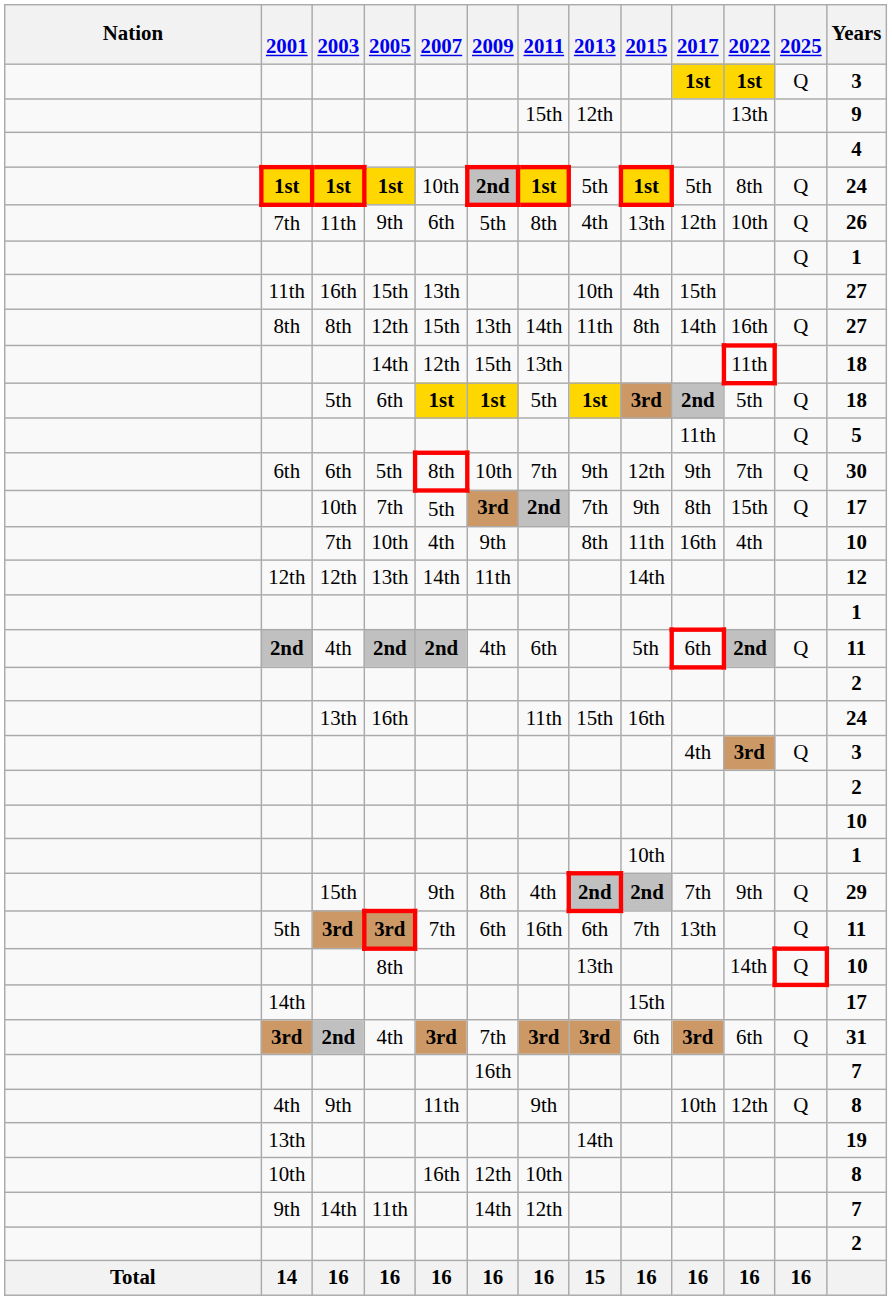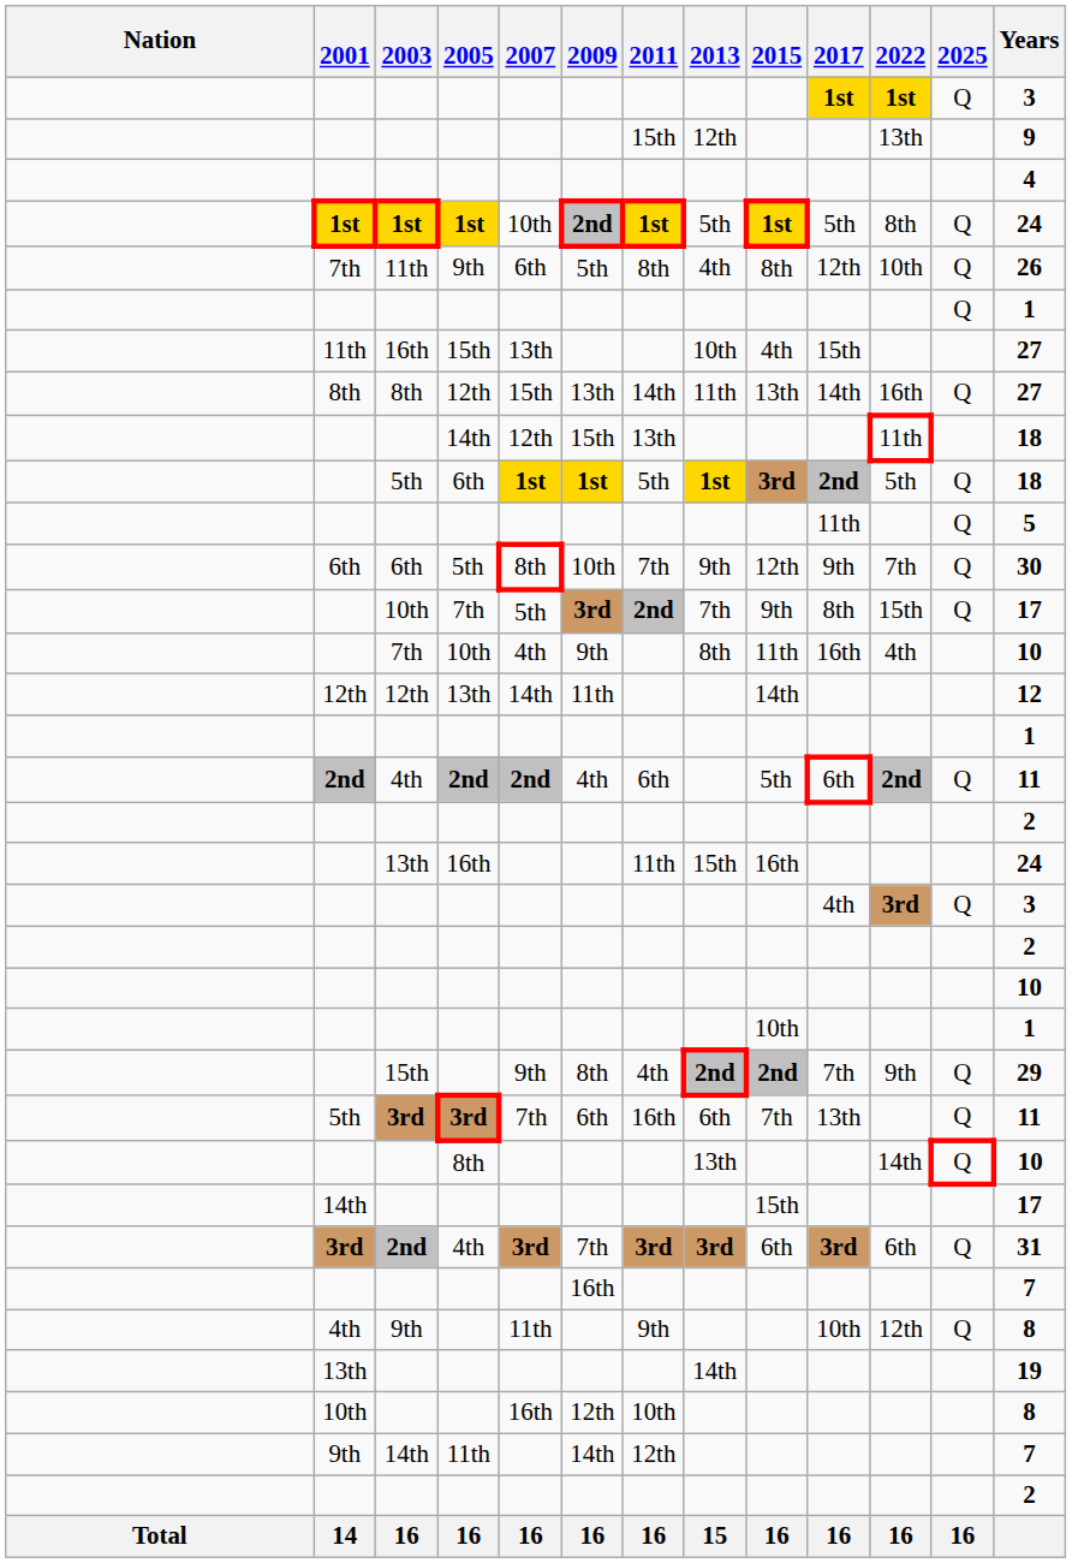row 6 | 2015: 13th -> 8th
row 9 | 2015: 8th -> 13th
